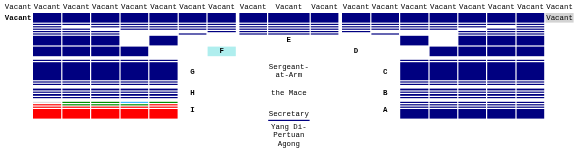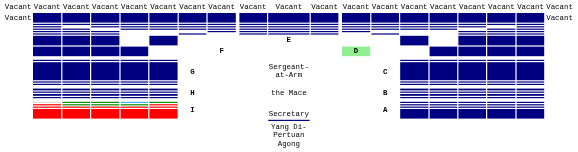row 2 | column 1: bold -> normal
row 2 | column 19: lightgrey background -> no background
row 4 | column 8: paleturquoise background -> no background
row 4 | column 12: no background -> lightgreen background
